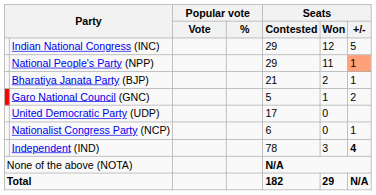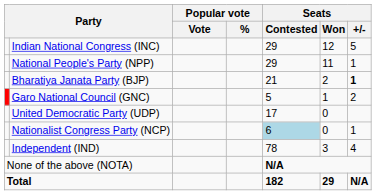National People's Party (NPP) | Seats / +/-: lightsalmon background -> no background
Bharatiya Janata Party (BJP) | Seats / +/-: normal -> bold
Nationalist Congress Party (NCP) | Seats / Contested: no background -> lightblue background
Independent (IND) | Seats / +/-: bold -> normal
